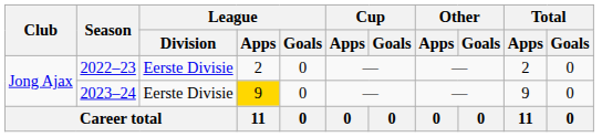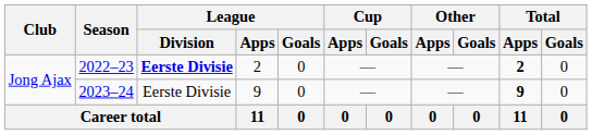2022–23 | League / Division: normal -> bold
2022–23 | Total / Apps: normal -> bold
2023–24 | League / Apps: gold background -> no background
2023–24 | Total / Apps: normal -> bold
